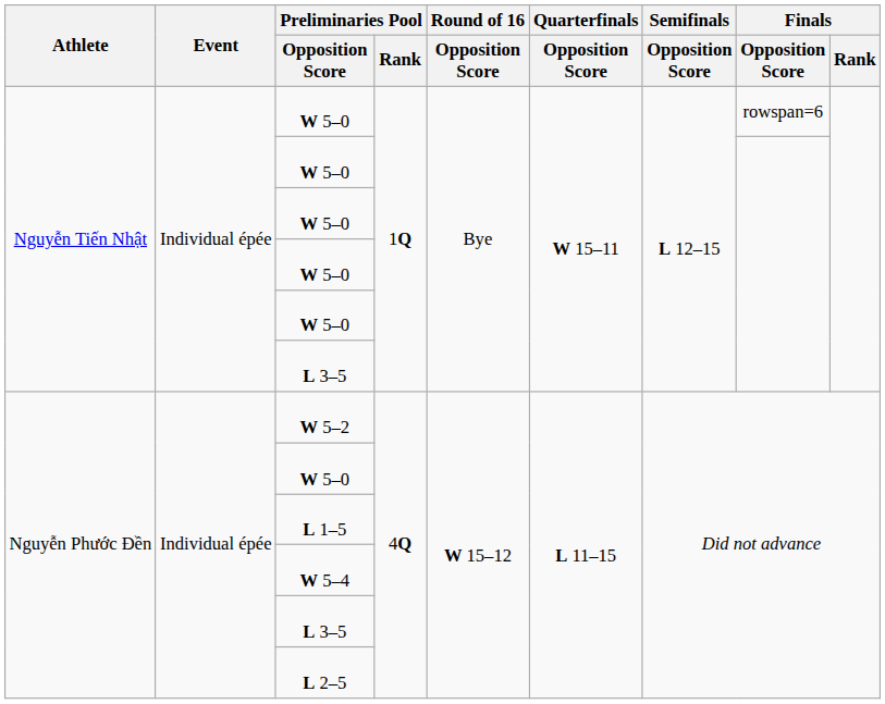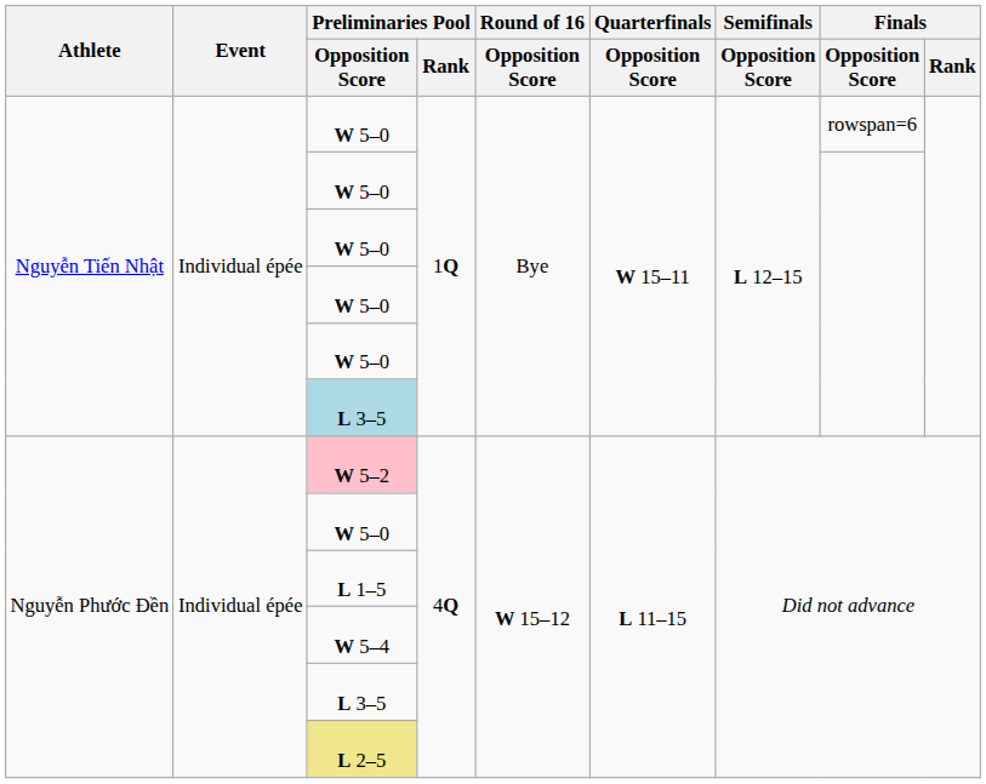Nguyễn Tiến Nhật / L 3–5 | Preliminaries Pool / Opposition Score: no background -> lightblue background
W 5–2 | Preliminaries Pool / Opposition Score: no background -> pink background
L 2–5 | Preliminaries Pool / Opposition Score: no background -> khaki background
